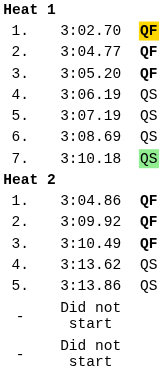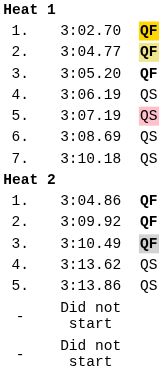3:04.77 | column 3: no background -> khaki background
3:07.19 | column 3: no background -> pink background
3:10.18 | column 3: lightgreen background -> no background
3:10.49 | column 3: no background -> lightgrey background
